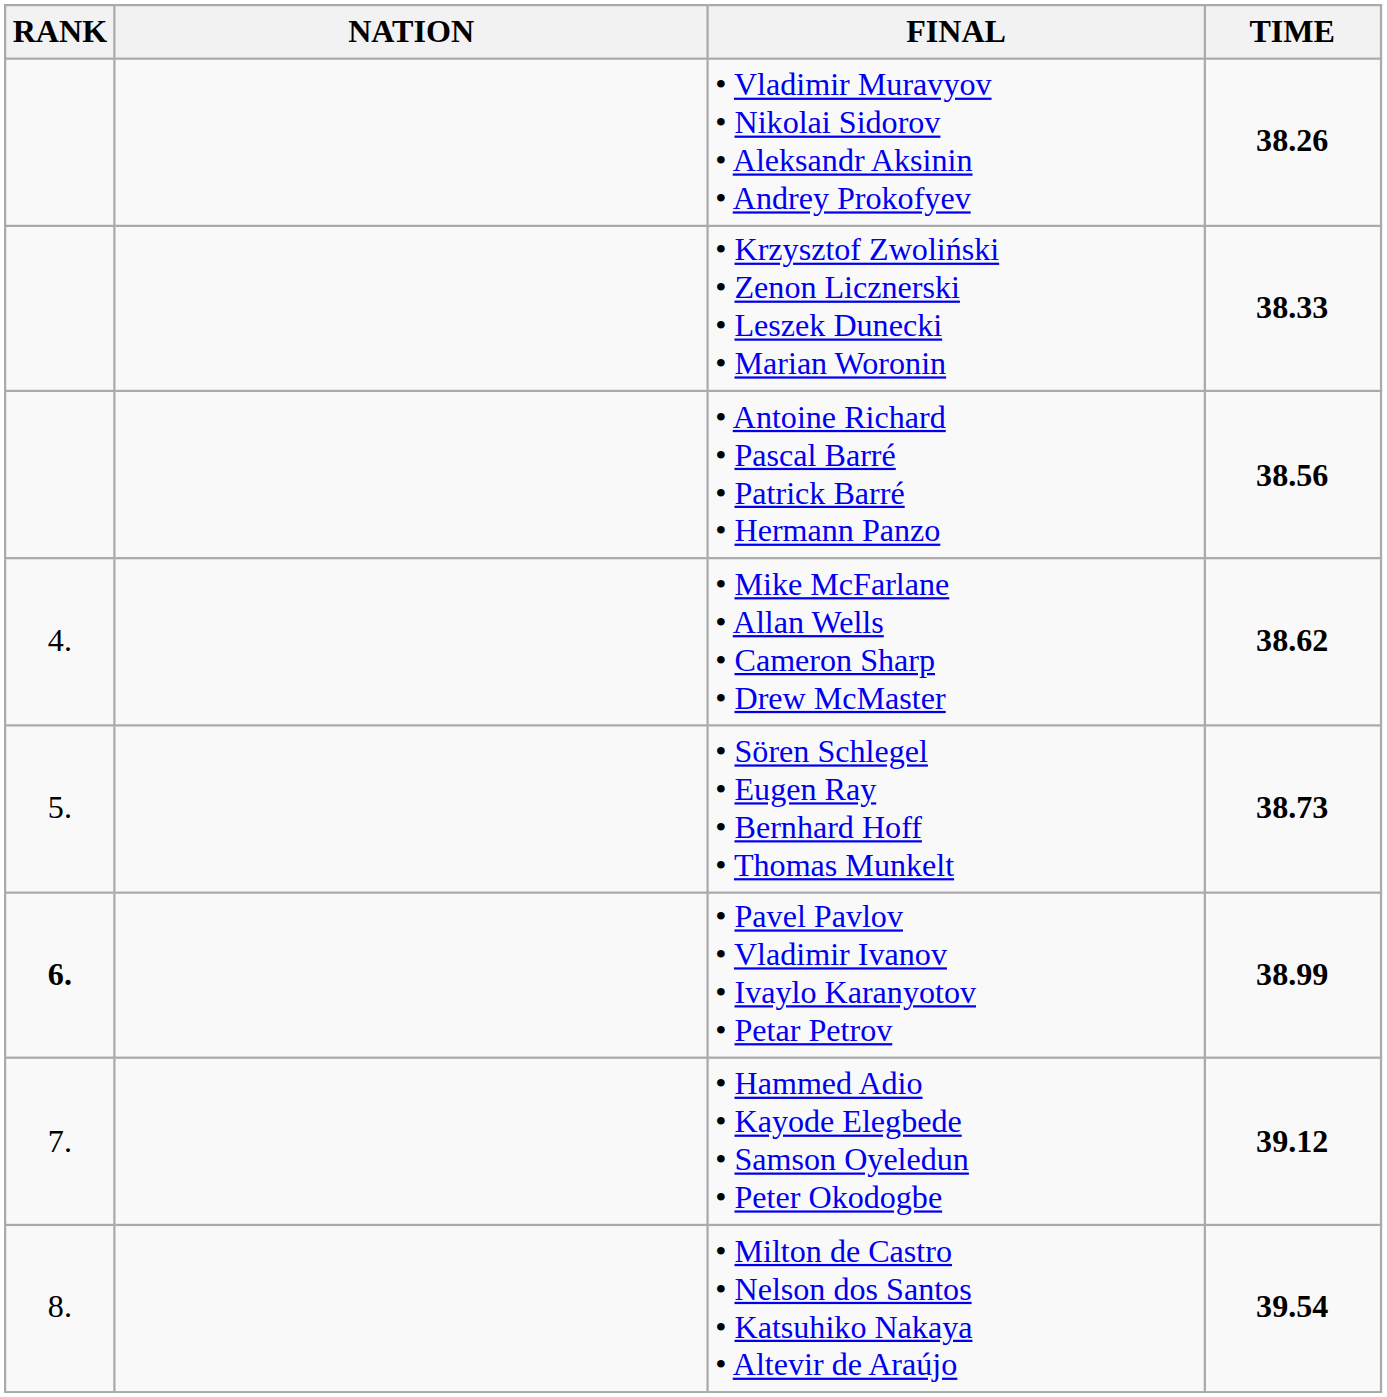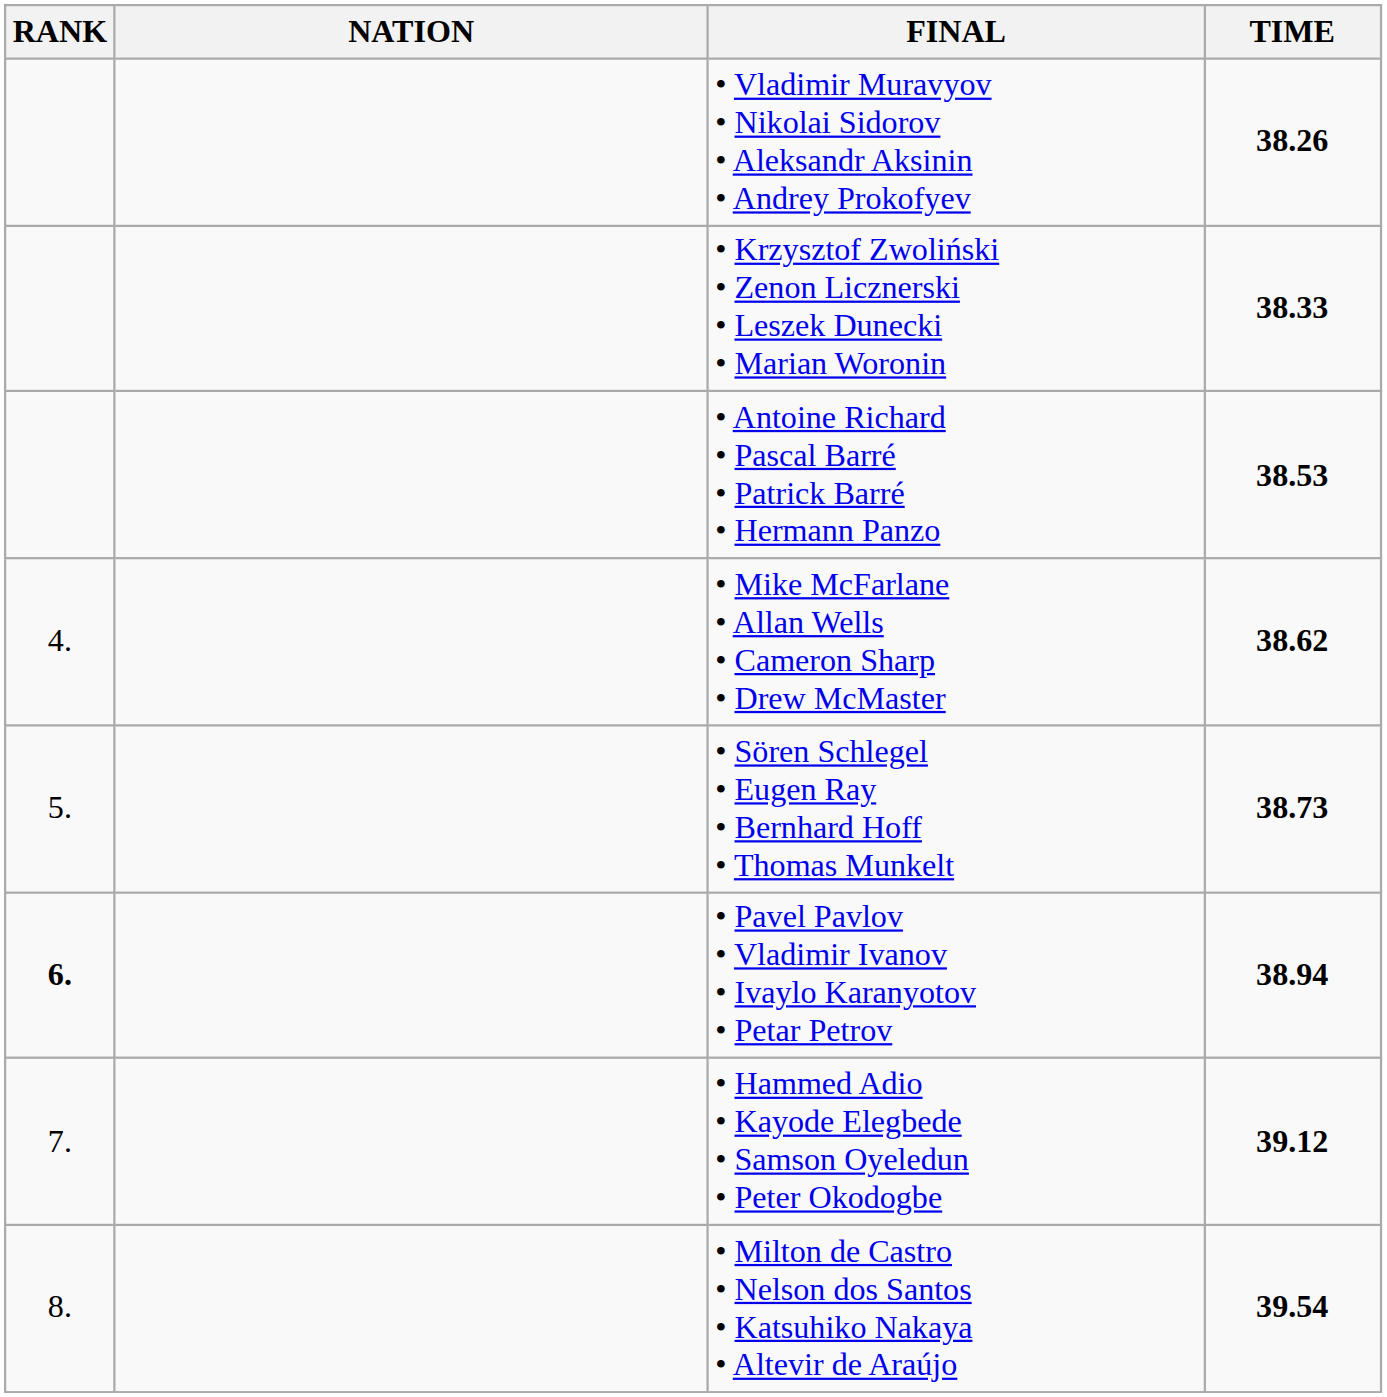row 4 | TIME: 38.56 -> 38.53
row 7 | TIME: 38.99 -> 38.94
